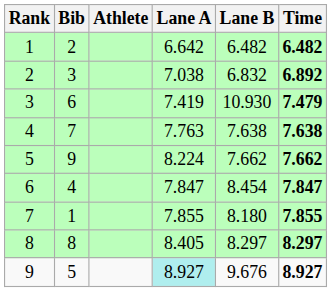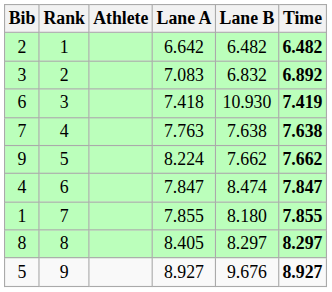columns swapped: Rank <-> Bib
row 3 | Lane A: 7.038 -> 7.083
row 4 | Lane A: 7.419 -> 7.418
row 4 | Time: 7.479 -> 7.419
row 7 | Lane B: 8.454 -> 8.474
row 10 | Lane A: paleturquoise background -> no background
